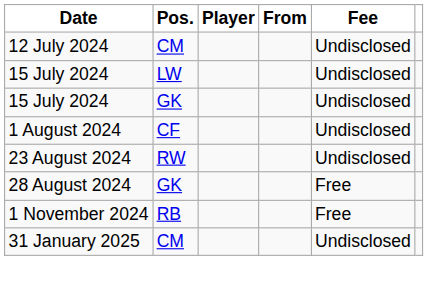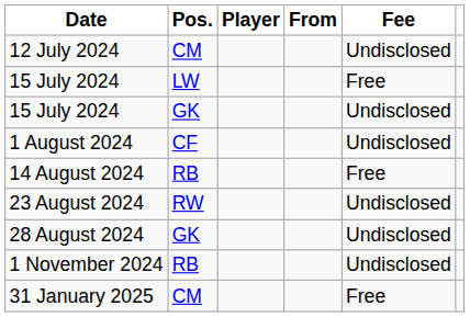15 July 2024 / LW | Fee: Undisclosed -> Free
+ row: 14 August 2024 | RB | Free
28 August 2024 | Fee: Free -> Undisclosed
1 November 2024 | Fee: Free -> Undisclosed
31 January 2025 | Fee: Undisclosed -> Free
